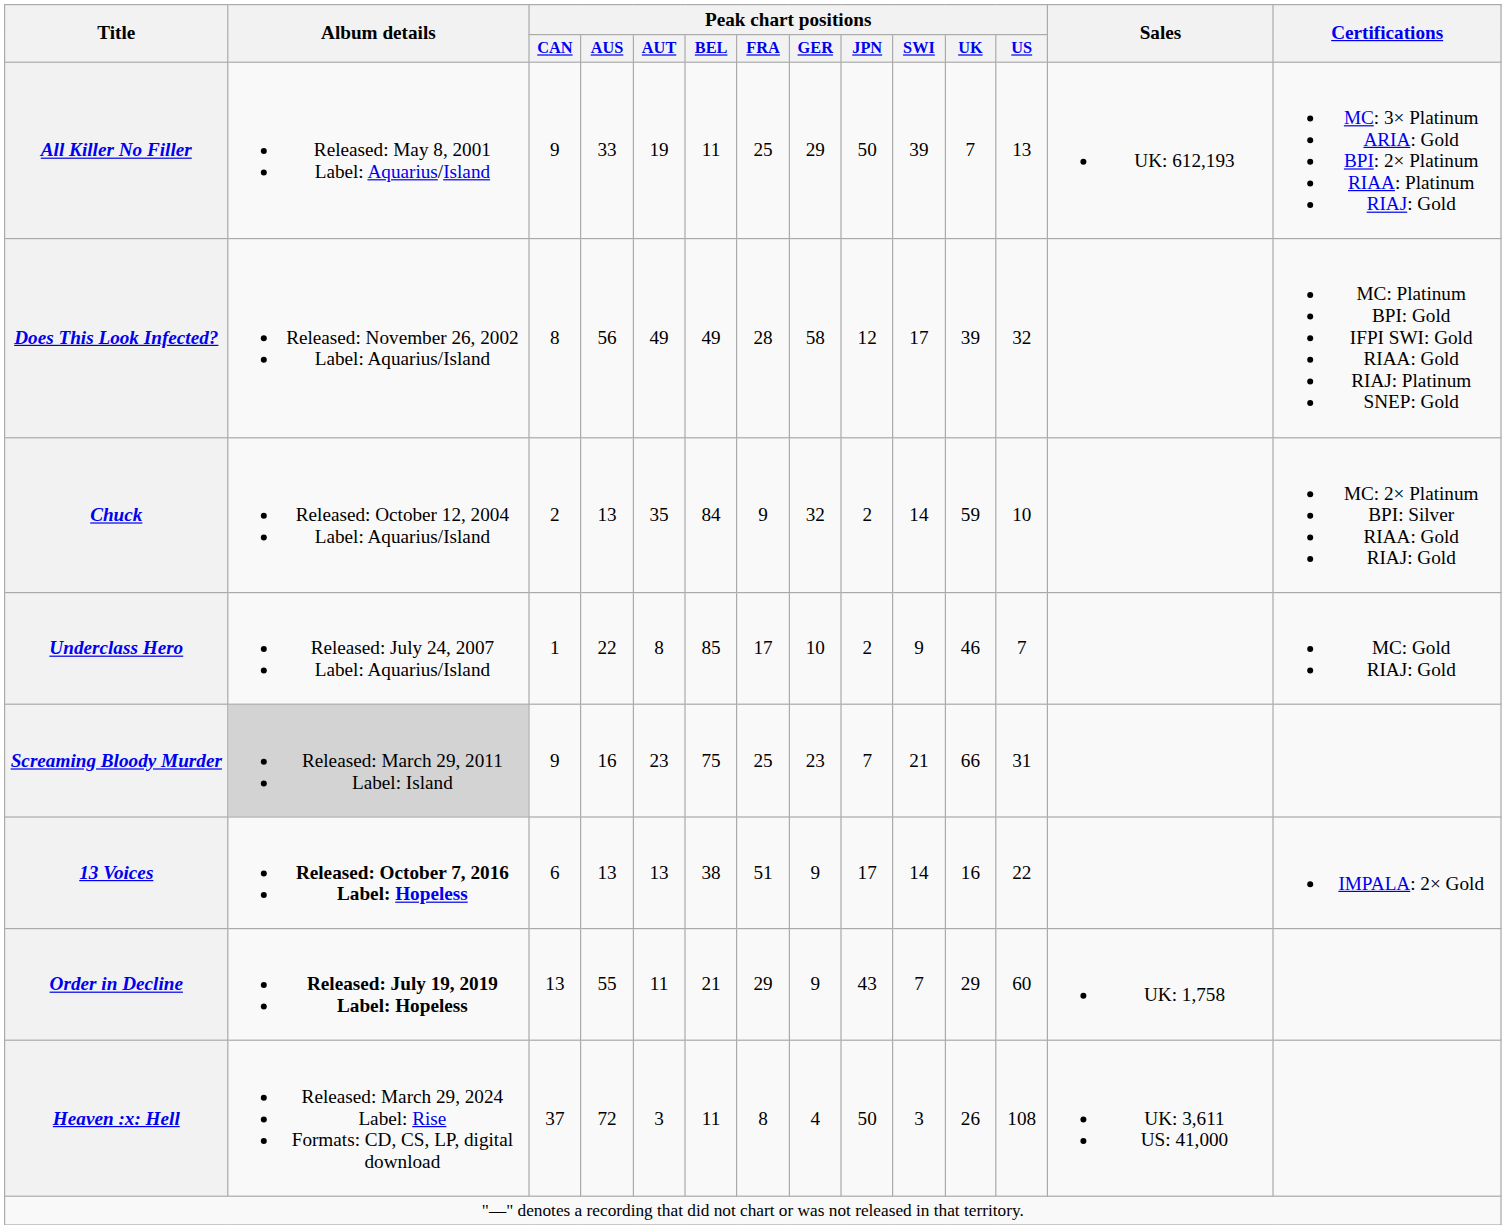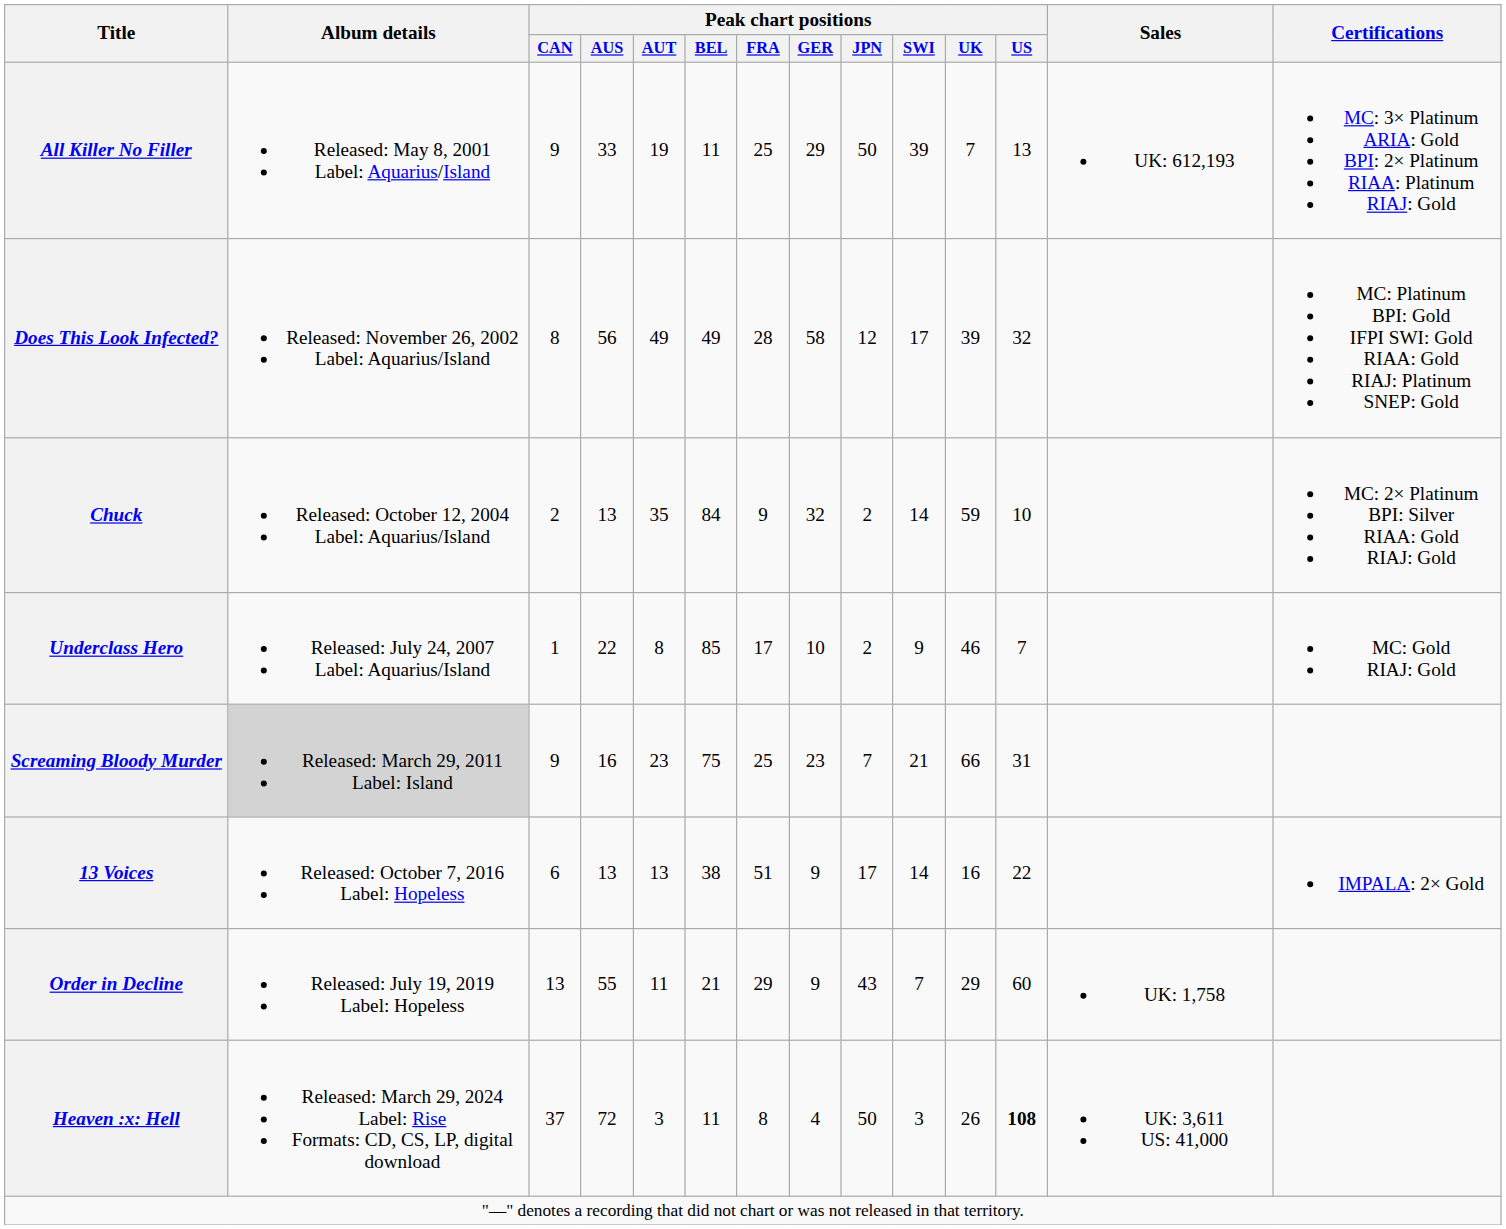13 Voices | Album details: bold -> normal
Order in Decline | Album details: bold -> normal
Heaven :x: Hell | Peak chart positions / US: normal -> bold
